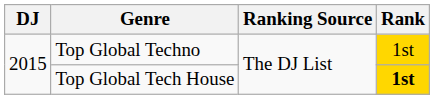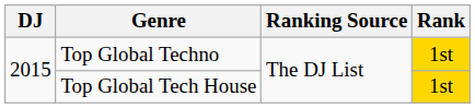Top Global Tech House | Rank: bold -> normal
